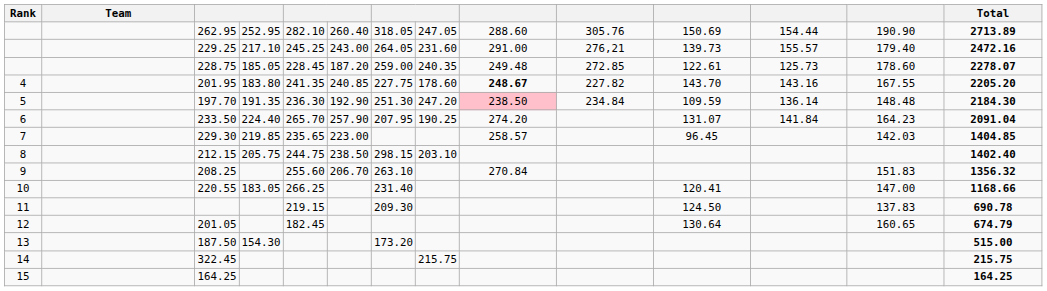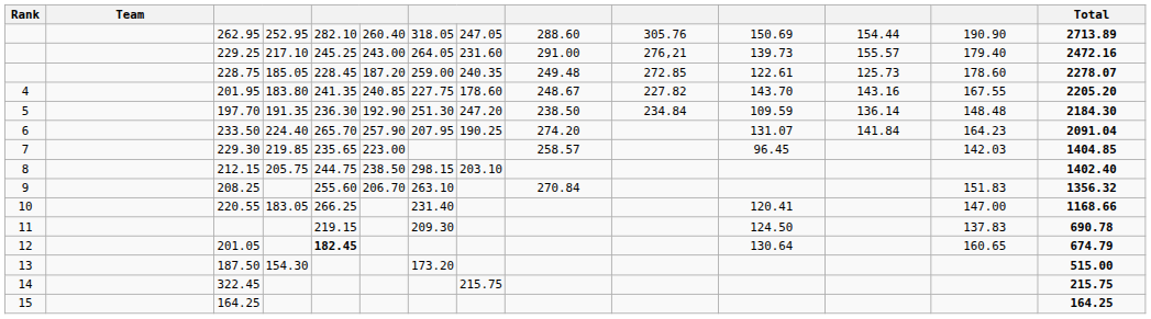201.95 | column 9: bold -> normal
197.70 | column 9: pink background -> no background
201.05 | column 5: normal -> bold
